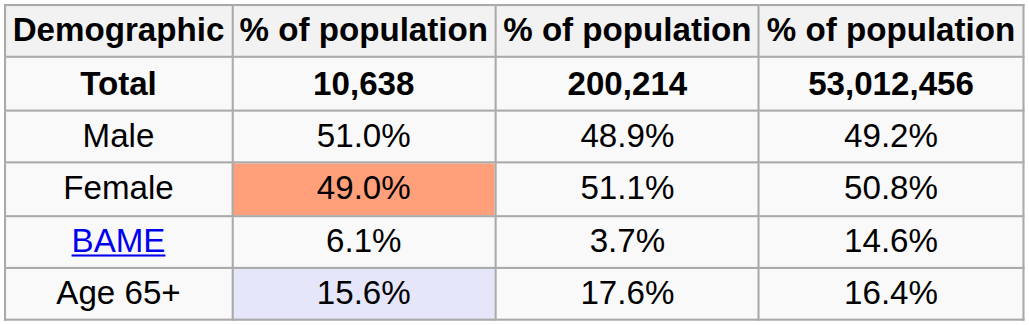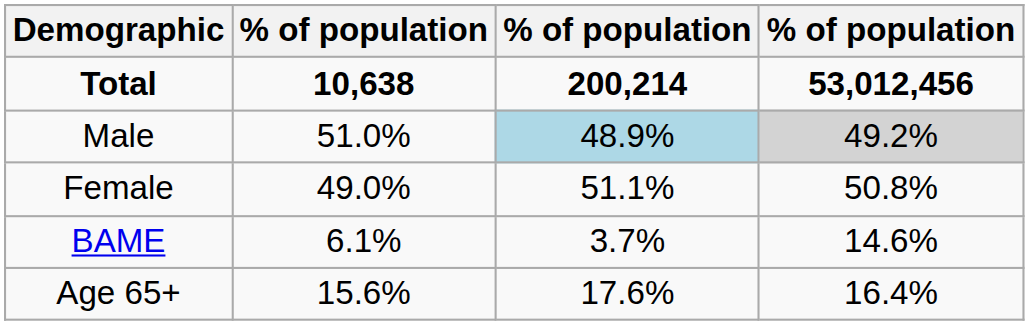Male | column 3: no background -> lightblue background
Male | column 4: no background -> lightgrey background
Female | column 2: lightsalmon background -> no background
Age 65+ | column 2: lavender background -> no background
